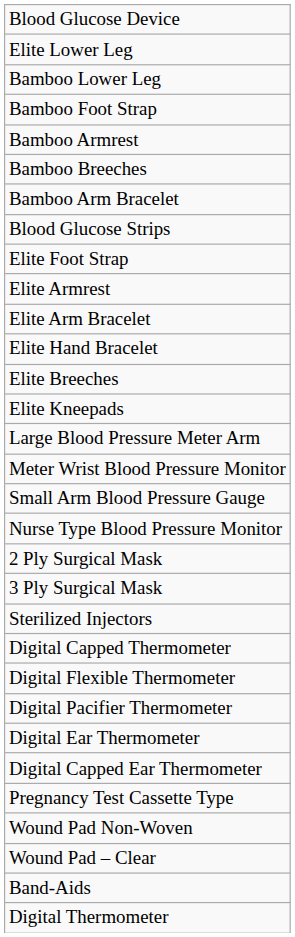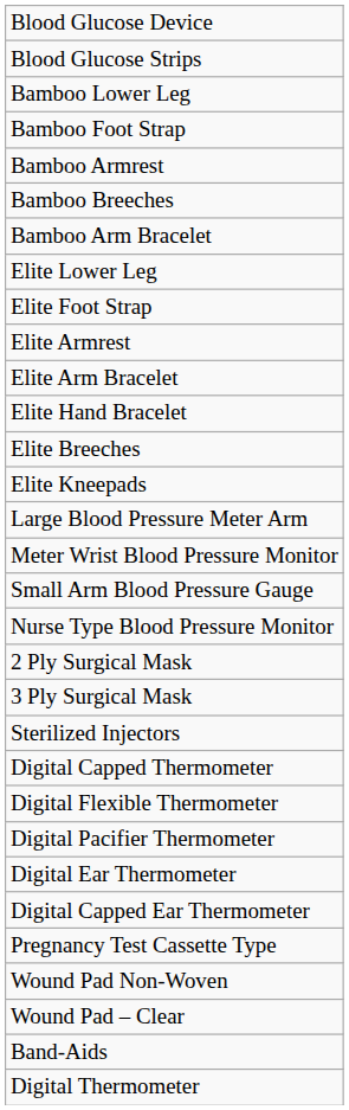row 2 | column 1: Elite Lower Leg -> Blood Glucose Strips
row 8 | column 1: Blood Glucose Strips -> Elite Lower Leg
